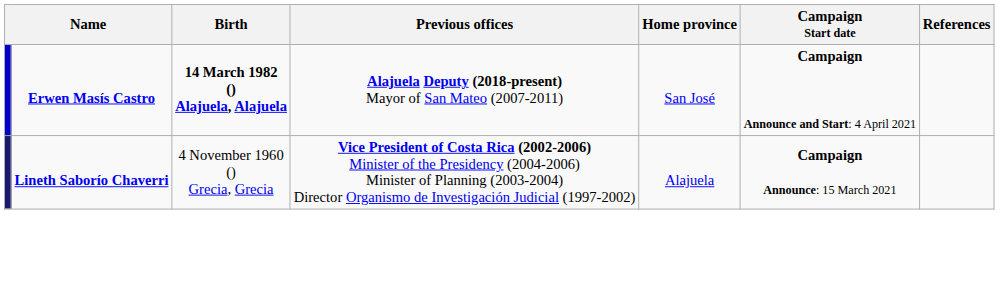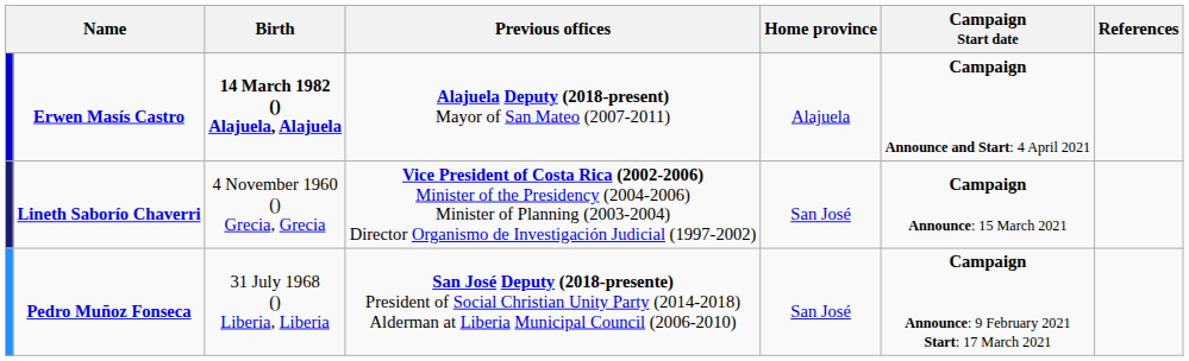Erwen Masís Castro | Home province: San José -> Alajuela
Lineth Saborío Chaverri | Home province: Alajuela -> San José
+ row: Pedro Muñoz Fonseca | 31 July 1968 () Liberia, Liberia | San José Deputy (2018-presente) President of Social Christian Unity Party (2014-2018) Alderman at Liberia Municipal Council (2006-2010) | San José | Campaign Announce: 9 February 2021 Start: 17 March 2021
